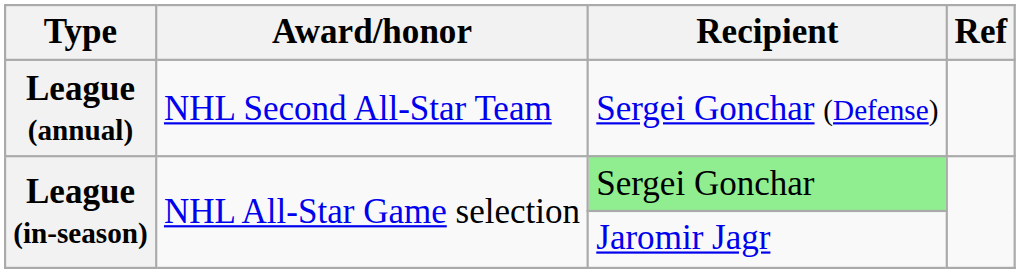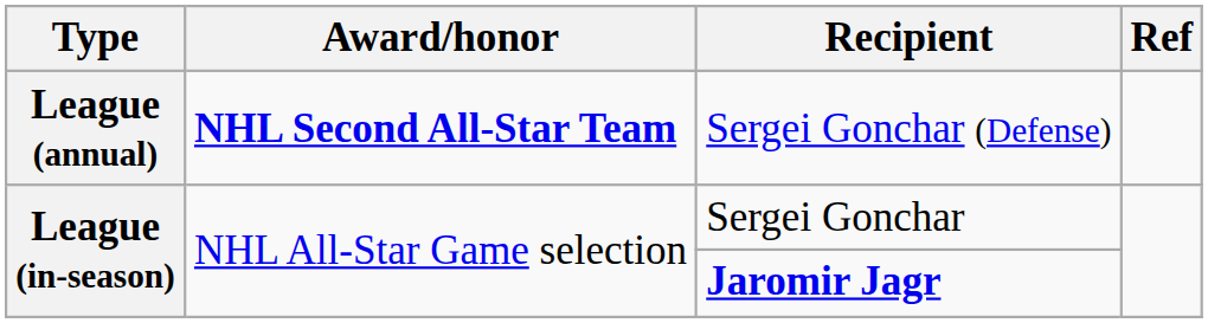row 2 | Award/honor: normal -> bold
row 3 | Recipient: lightgreen background -> no background
row 4 | Recipient: normal -> bold
